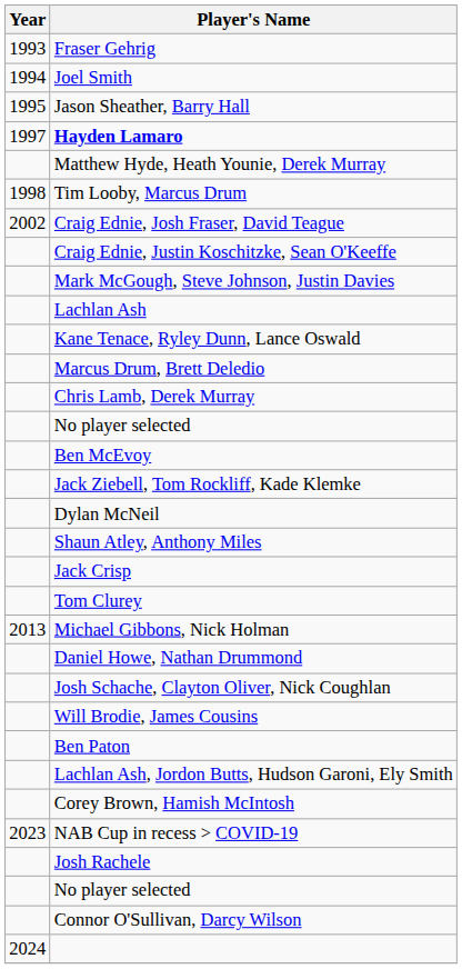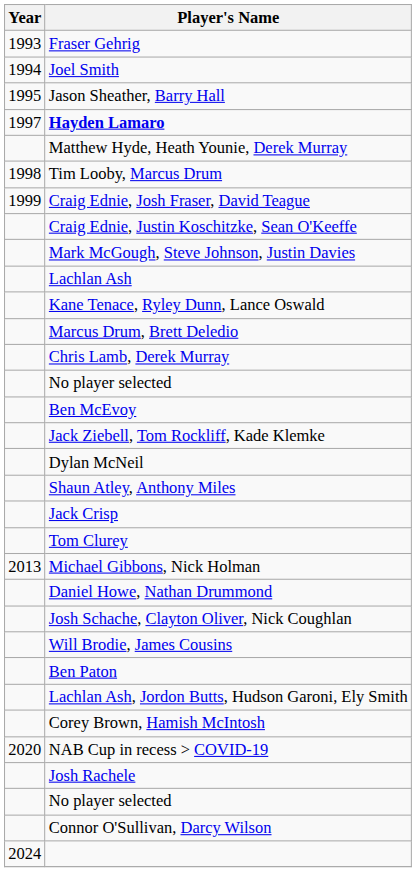row 8 | Year: 2002 -> 1999
row 29 | Year: 2023 -> 2020
